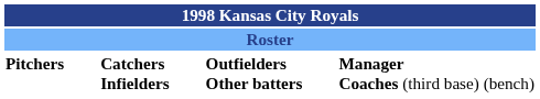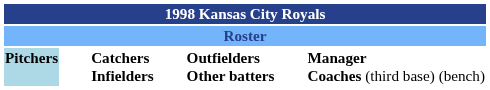Pitchers | column 1: no background -> lightblue background
